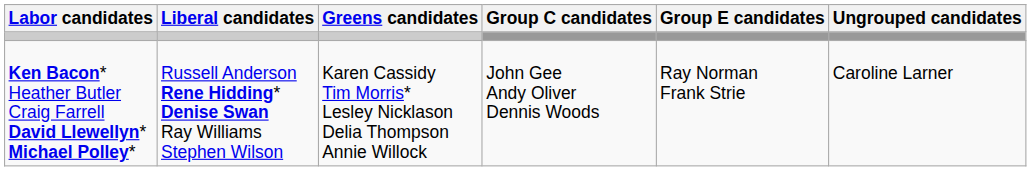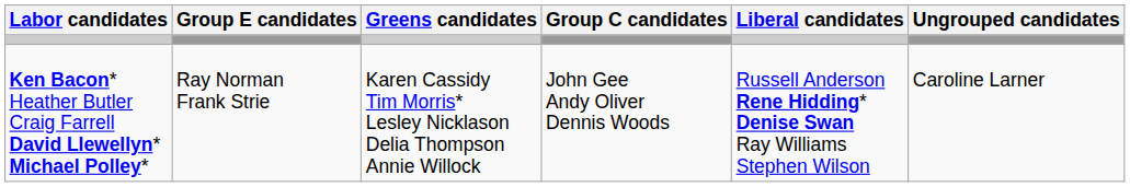columns swapped: Liberal candidates <-> Group E candidates
